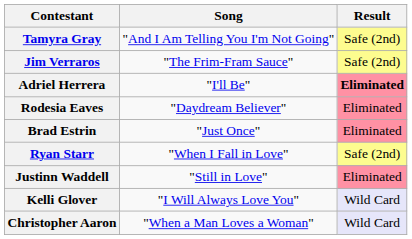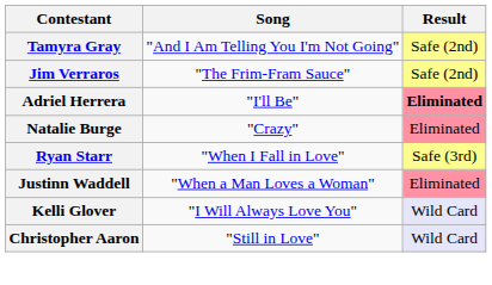- row: Rodesia Eaves | "Daydream Believer" | Eliminated
+ row: Natalie Burge | "Crazy" | Eliminated
- row: Brad Estrin | "Just Once" | Eliminated
Ryan Starr | Result: Safe (2nd) -> Safe (3rd)
Justinn Waddell | Song: "Still in Love" -> "When a Man Loves a Woman"
Christopher Aaron | Song: "When a Man Loves a Woman" -> "Still in Love"
